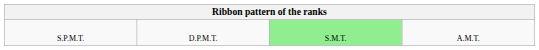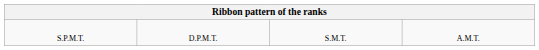S.P.M.T. | column 3: lightgreen background -> no background
